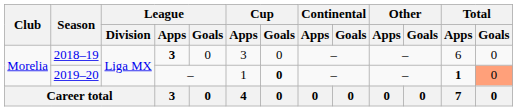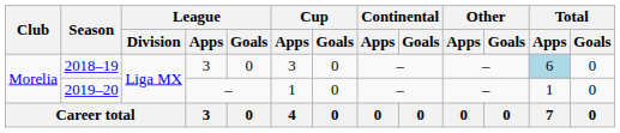2018–19 | League / Apps: bold -> normal
2018–19 | Total / Apps: no background -> lightblue background
2019–20 | Cup / Goals: bold -> normal
2019–20 | Total / Apps: bold -> normal
2019–20 | Total / Goals: lightsalmon background -> no background
